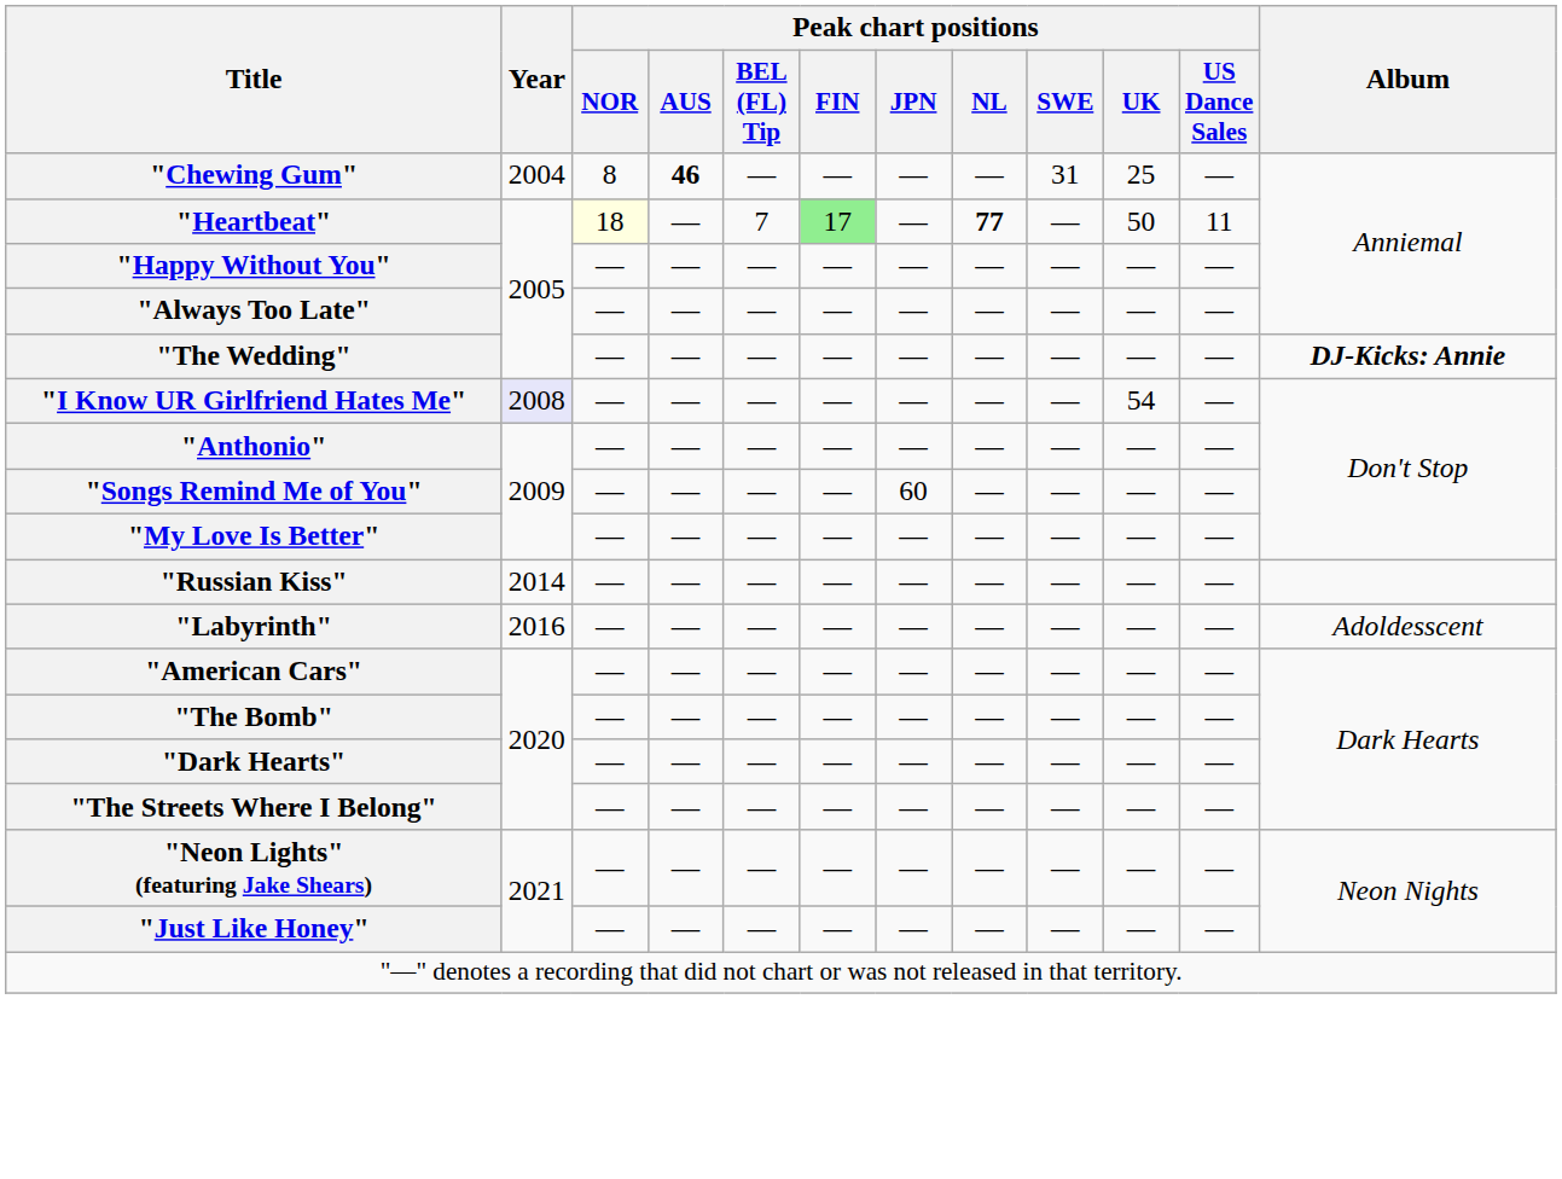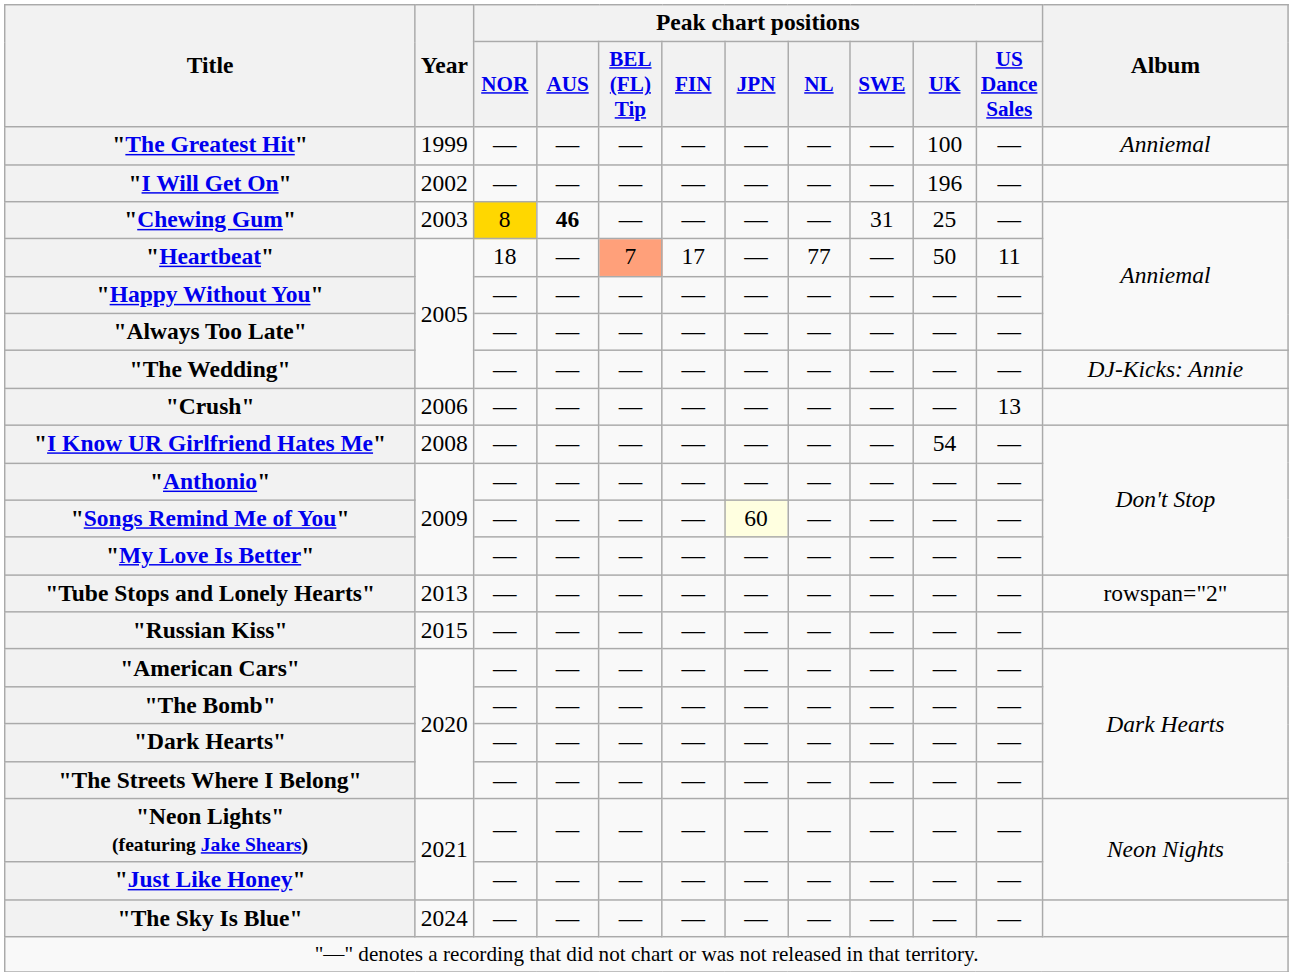+ row: "The Greatest Hit" | 1999 | — | — | — | — | — | — | — | 100 | — | Anniemal
+ row: "I Will Get On" | 2002 | — | — | — | — | — | — | — | 196 | —
"Chewing Gum" | Year: 2004 -> 2003
"Chewing Gum" | Peak chart positions / NOR: no background -> gold background
"Heartbeat" | Peak chart positions / NOR: lightyellow background -> no background
"Heartbeat" | Peak chart positions / BEL (FL) Tip: no background -> lightsalmon background
"Heartbeat" | Peak chart positions / FIN: lightgreen background -> no background
"Heartbeat" | Peak chart positions / NL: bold -> normal
"The Wedding" | Album: bold -> normal
+ row: "Crush" | 2006 | — | — | — | — | — | — | — | — | 13
"I Know UR Girlfriend Hates Me" | Year: lavender background -> no background
"Songs Remind Me of You" | Peak chart positions / JPN: no background -> lightyellow background
+ row: "Tube Stops and Lonely Hearts" | 2013 | — | — | — | — | — | — | — | — | — | rowspan="2"
"Russian Kiss" | Year: 2014 -> 2015
- row: "Labyrinth" | 2016 | — | — | — | — | — | — | — | — | — | Adoldesscent
+ row: "The Sky Is Blue" | 2024 | — | — | — | — | — | — | — | — | —
